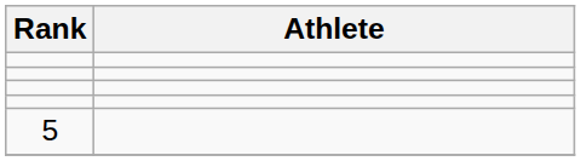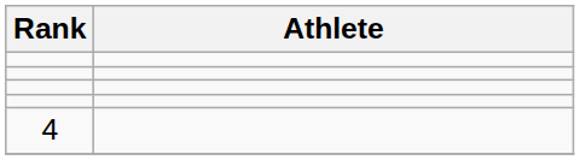row 6 | Rank: 5 -> 4
